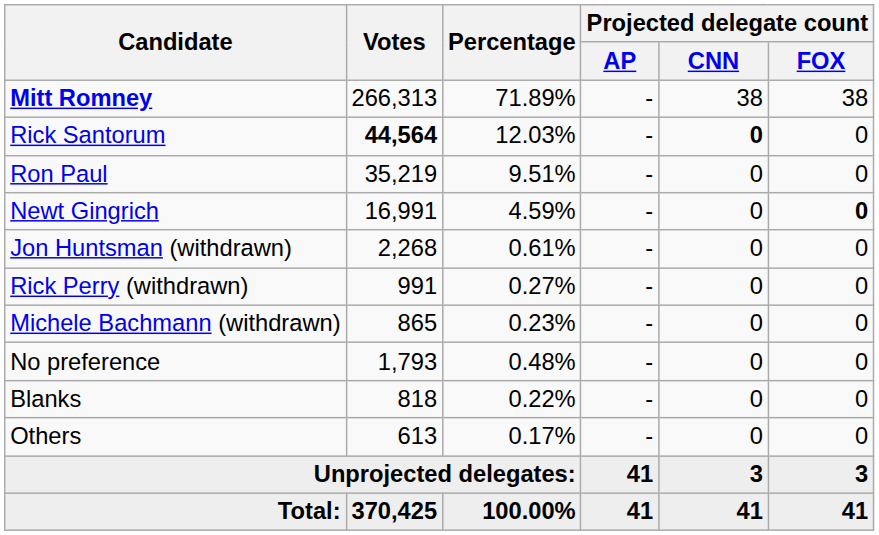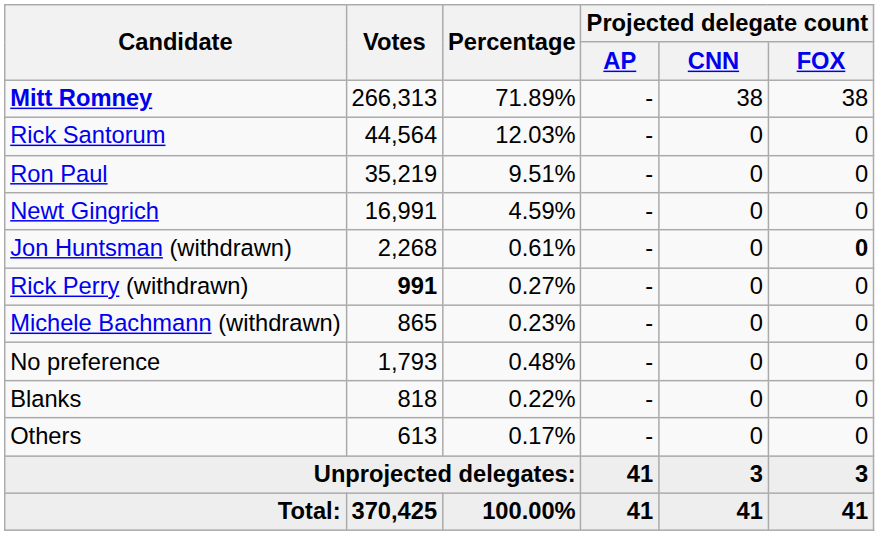Rick Santorum | Votes: bold -> normal
Rick Santorum | Projected delegate count / CNN: bold -> normal
Newt Gingrich | Projected delegate count / FOX: bold -> normal
Jon Huntsman (withdrawn) | Projected delegate count / FOX: normal -> bold
Rick Perry (withdrawn) | Votes: normal -> bold
